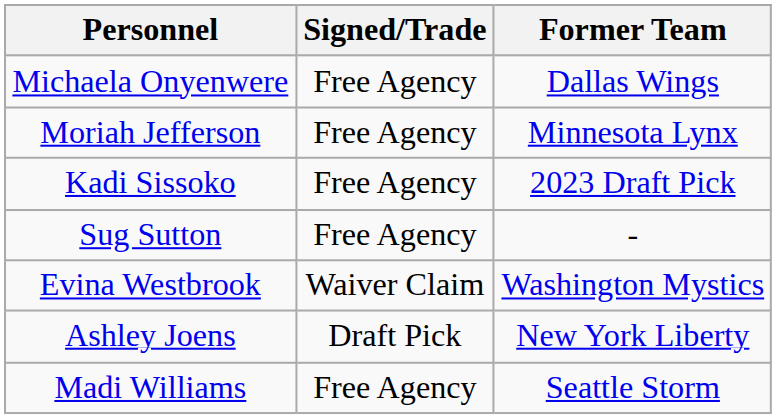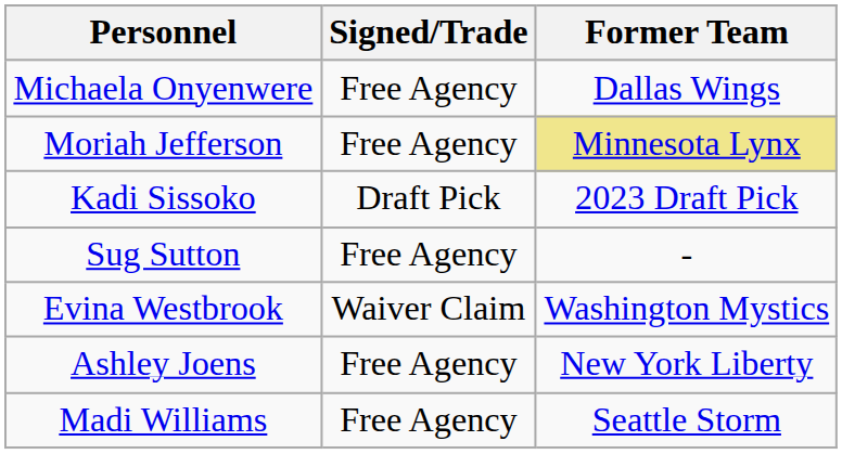Moriah Jefferson | Former Team: no background -> khaki background
Kadi Sissoko | Signed/Trade: Free Agency -> Draft Pick
Ashley Joens | Signed/Trade: Draft Pick -> Free Agency
